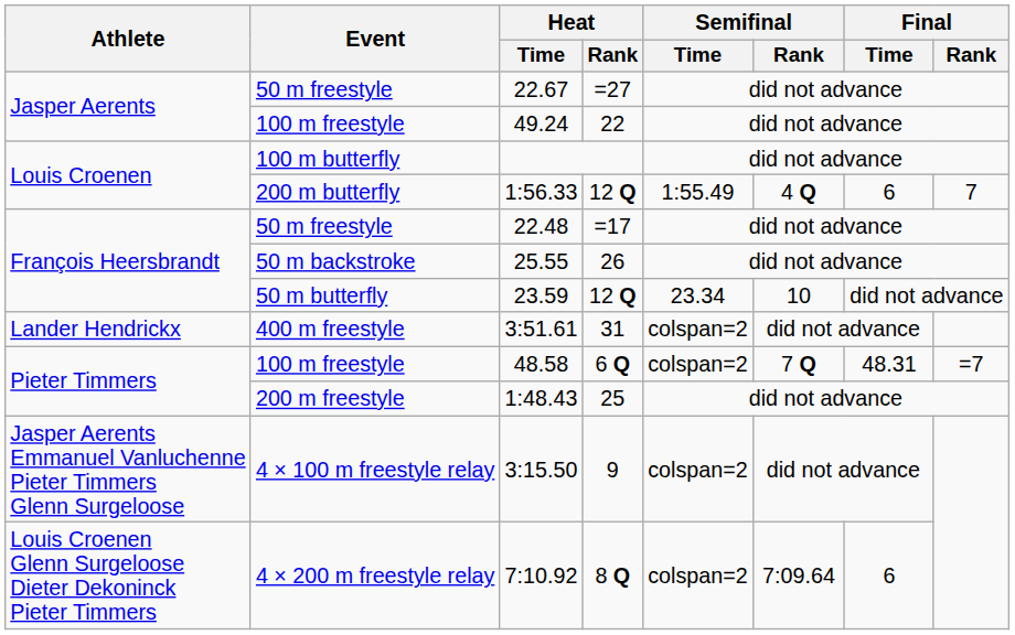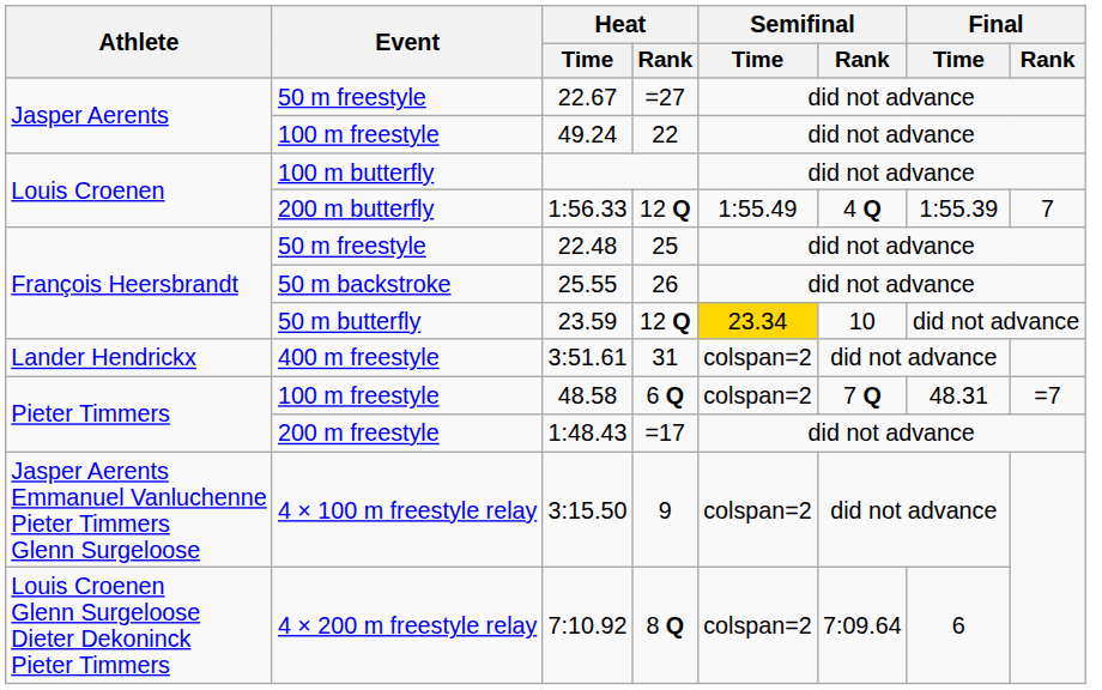1:56.33 | Final / Time: 6 -> 1:55.39
22.48 | Heat / Rank: =17 -> 25
23.59 | Semifinal / Time: no background -> gold background
1:48.43 | Heat / Rank: 25 -> =17
